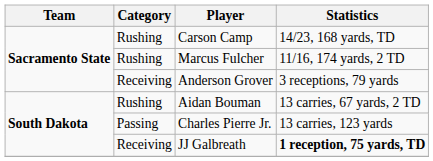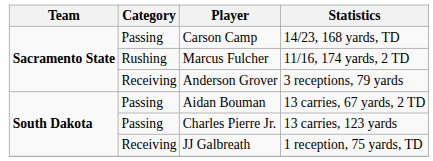Carson Camp | Category: Rushing -> Passing
Aidan Bouman | Category: Rushing -> Passing
JJ Galbreath | Statistics: bold -> normal
